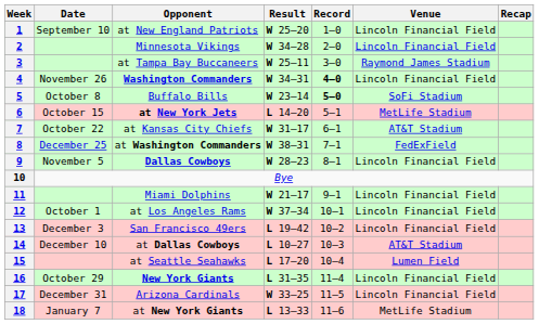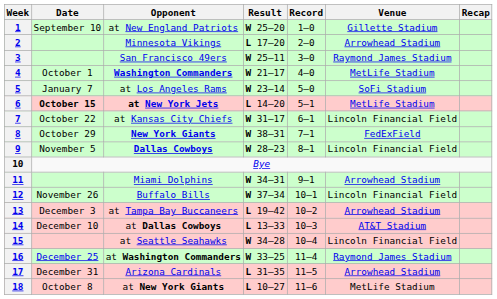1 | Venue: Lincoln Financial Field -> Gillette Stadium
2 | Result: W 34–28 -> L 17–20
2 | Venue: Lincoln Financial Field -> Arrowhead Stadium
3 | Opponent: at Tampa Bay Buccaneers -> San Francisco 49ers
4 | Date: November 26 -> October 1
4 | Result: W 34–31 -> W 21–17
4 | Record: bold -> normal
4 | Venue: Lincoln Financial Field -> MetLife Stadium
5 | Date: October 8 -> January 7
5 | Opponent: Buffalo Bills -> at Los Angeles Rams
5 | Record: bold -> normal
6 | Date: normal -> bold
7 | Venue: AT&T Stadium -> Lincoln Financial Field
8 | Date: December 25 -> October 29
8 | Opponent: at Washington Commanders -> New York Giants
11 | Result: W 21–17 -> W 34–31
11 | Venue: Lincoln Financial Field -> Arrowhead Stadium
12 | Date: October 1 -> November 26
12 | Opponent: at Los Angeles Rams -> Buffalo Bills
13 | Opponent: San Francisco 49ers -> at Tampa Bay Buccaneers
13 | Venue: Lincoln Financial Field -> Arrowhead Stadium
14 | Result: L 10–27 -> L 13–33
15 | Result: L 17–20 -> W 34–28
15 | Venue: Lumen Field -> Lincoln Financial Field
16 | Date: October 29 -> December 25
16 | Opponent: New York Giants -> at Washington Commanders
16 | Result: L 31–35 -> W 33–25
16 | Venue: Lincoln Financial Field -> Raymond James Stadium
17 | Result: W 33–25 -> L 31–35
17 | Venue: Lincoln Financial Field -> Arrowhead Stadium
18 | Date: January 7 -> October 8
18 | Result: L 13–33 -> L 10–27
